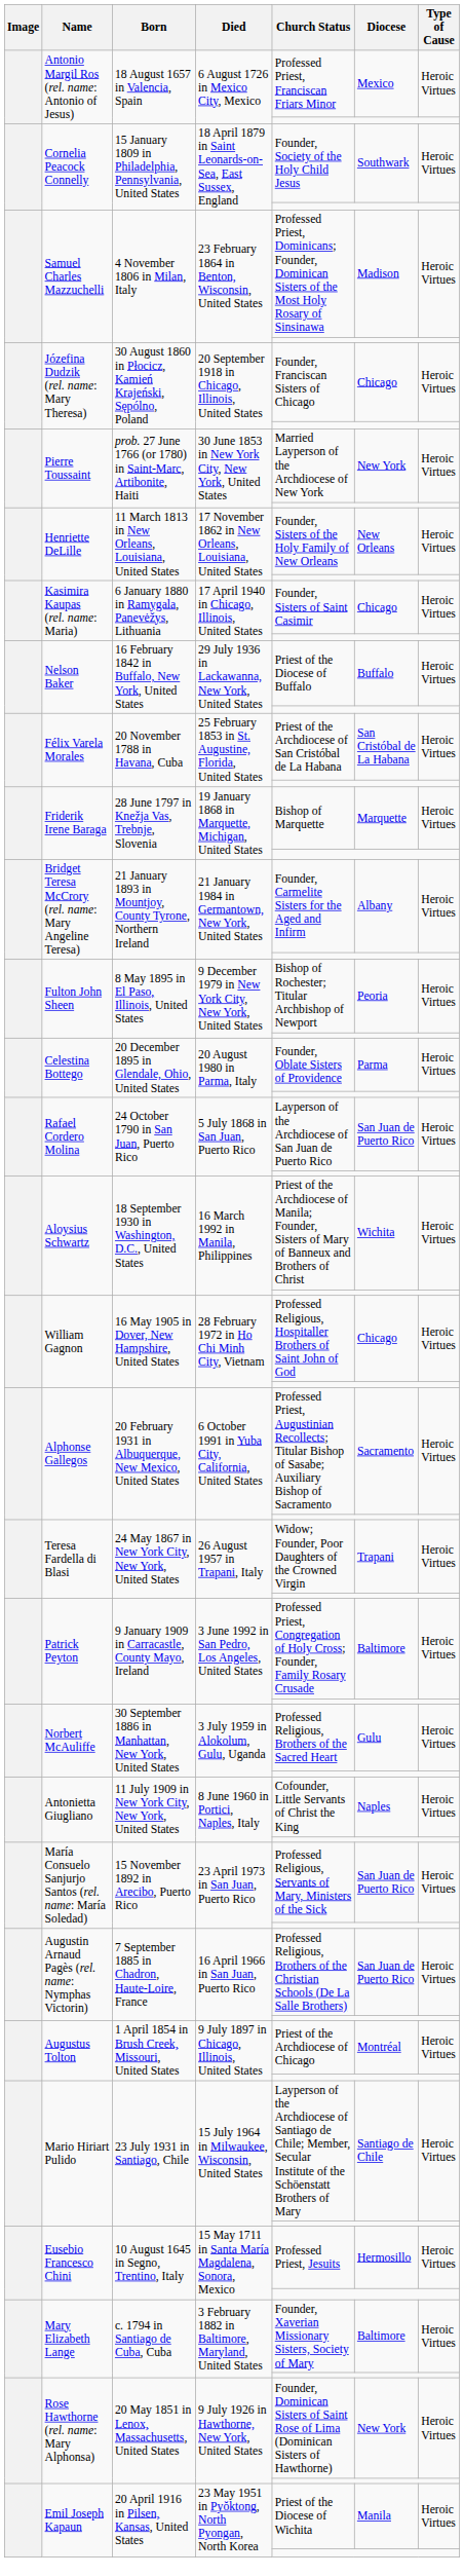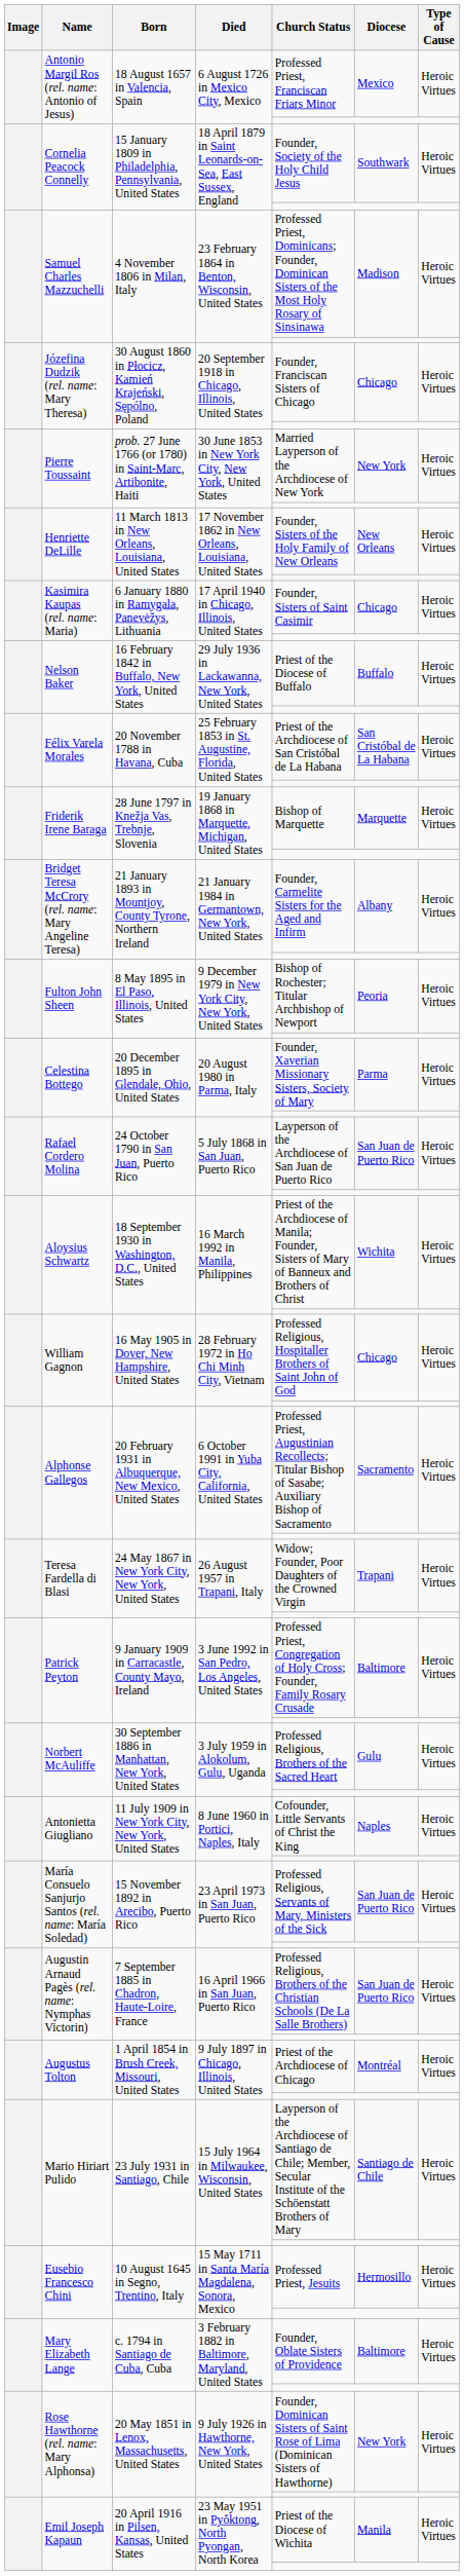row 26 | Church Status: Founder, Oblate Sisters of Providence -> Founder, Xaverian Missionary Sisters, Society of Mary
row 54 | Church Status: Founder, Xaverian Missionary Sisters, Society of Mary -> Founder, Oblate Sisters of Providence
